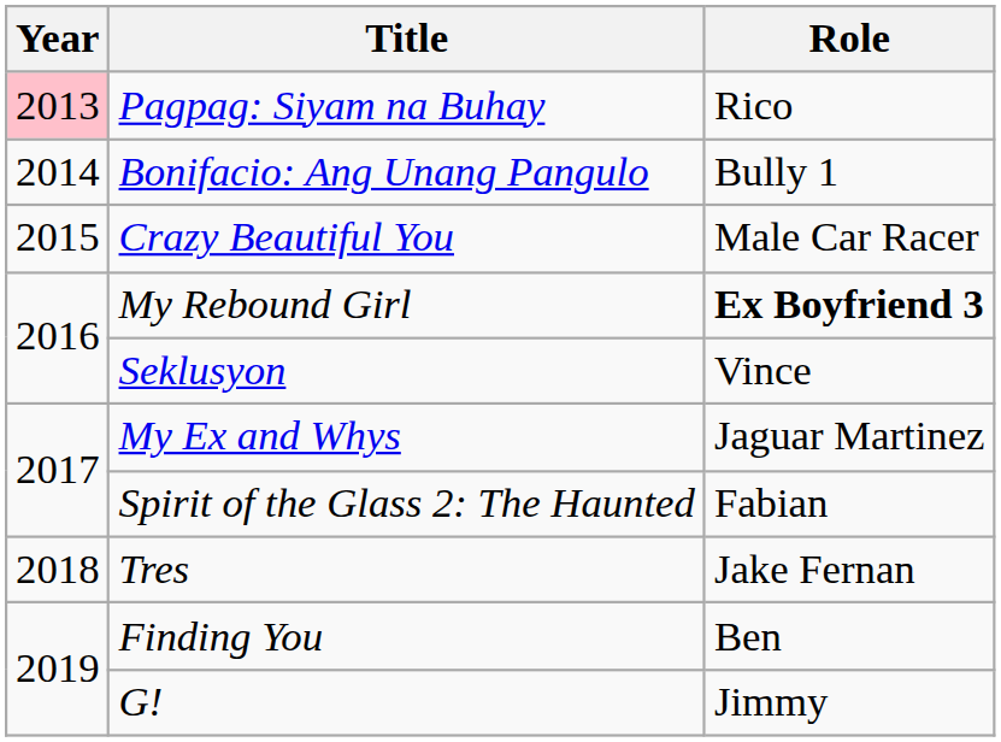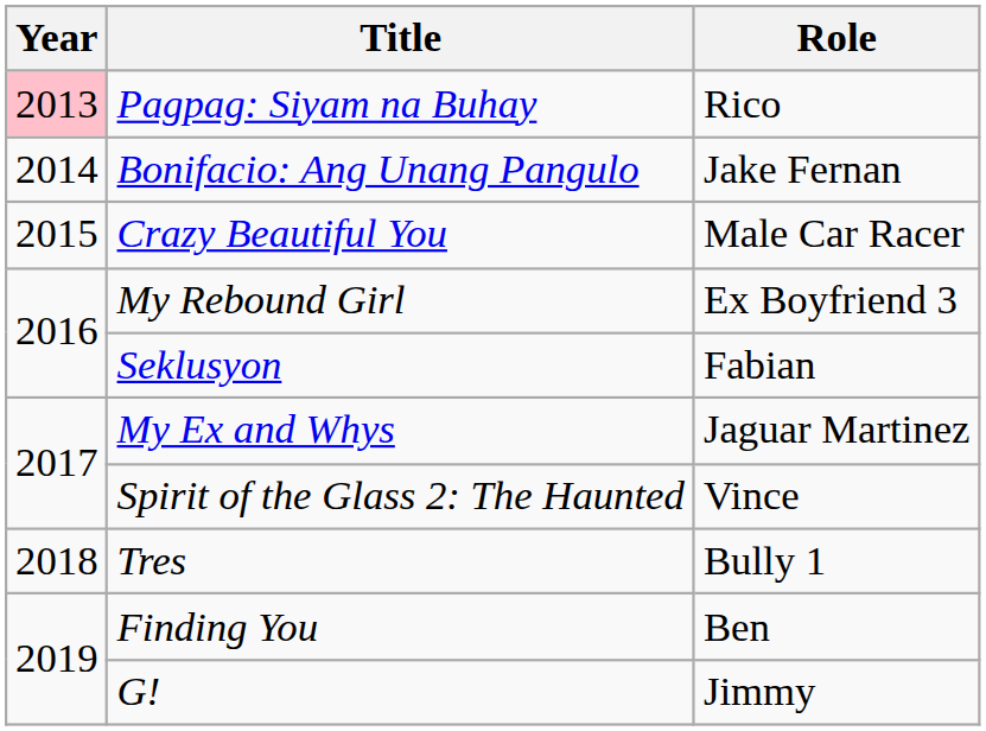Bonifacio: Ang Unang Pangulo | Role: Bully 1 -> Jake Fernan
My Rebound Girl | Role: bold -> normal
Seklusyon | Role: Vince -> Fabian
Spirit of the Glass 2: The Haunted | Role: Fabian -> Vince
Tres | Role: Jake Fernan -> Bully 1
